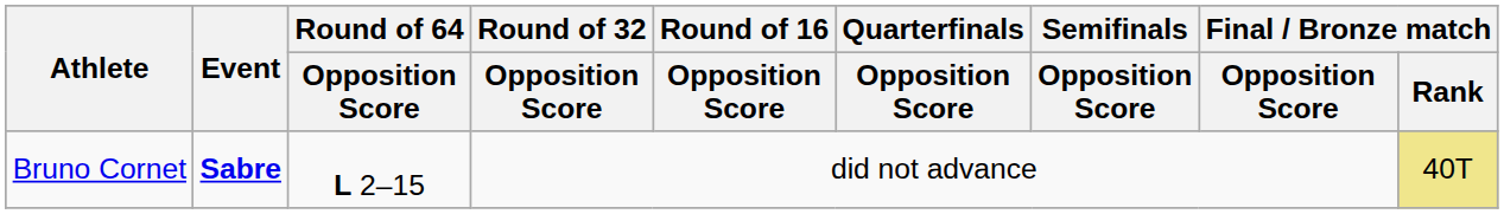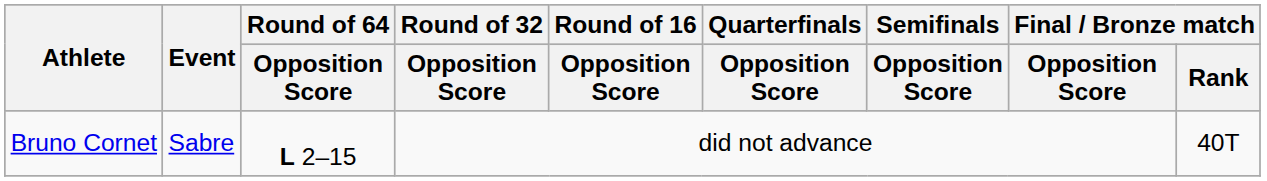Bruno Cornet | Event: bold -> normal
Bruno Cornet | Final / Bronze match / Rank: khaki background -> no background
